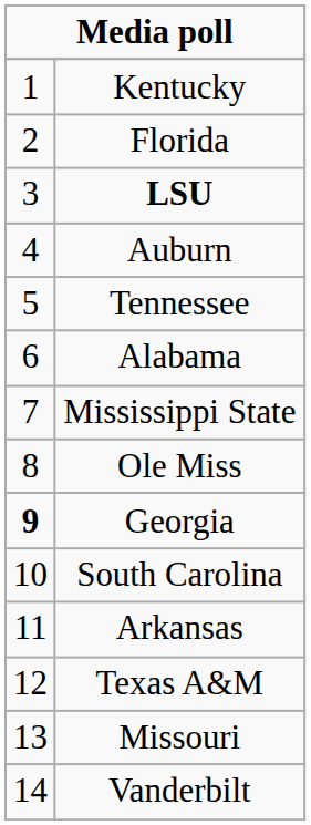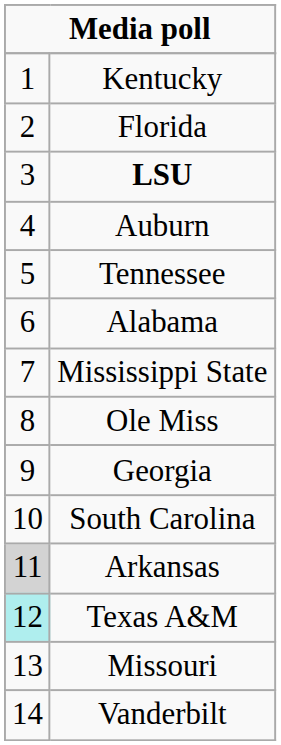Georgia | column 1: bold -> normal
Arkansas | column 1: no background -> lightgrey background
Texas A&M | column 1: no background -> paleturquoise background
